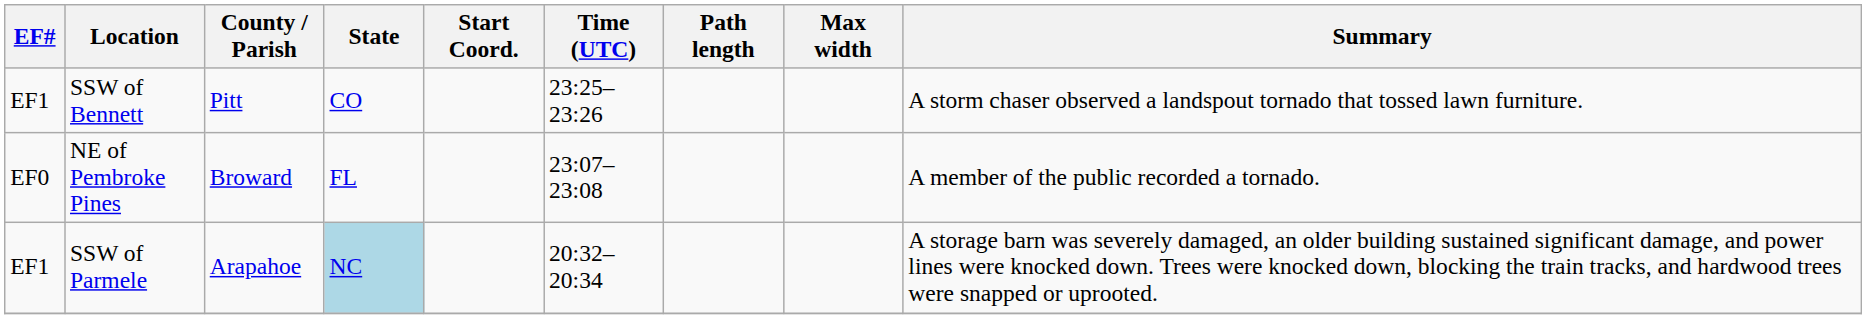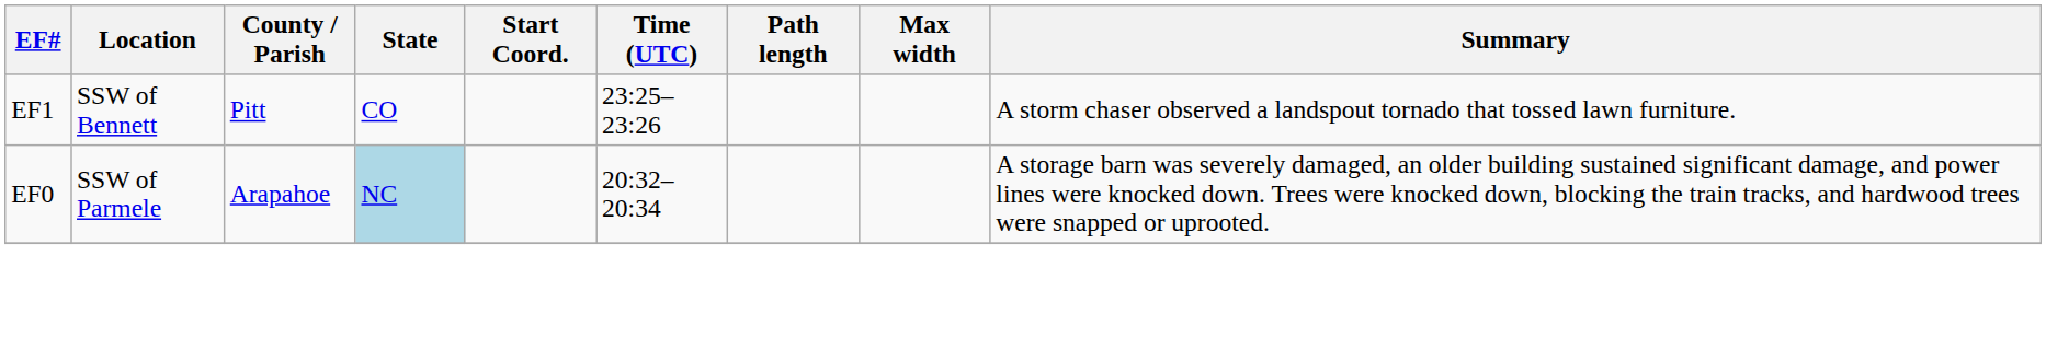- row: EF0 | NE of Pembroke Pines | Broward | FL | 23:07–23:08 | A member of the public recorded a tornado.
SSW of Parmele | EF#: EF1 -> EF0
